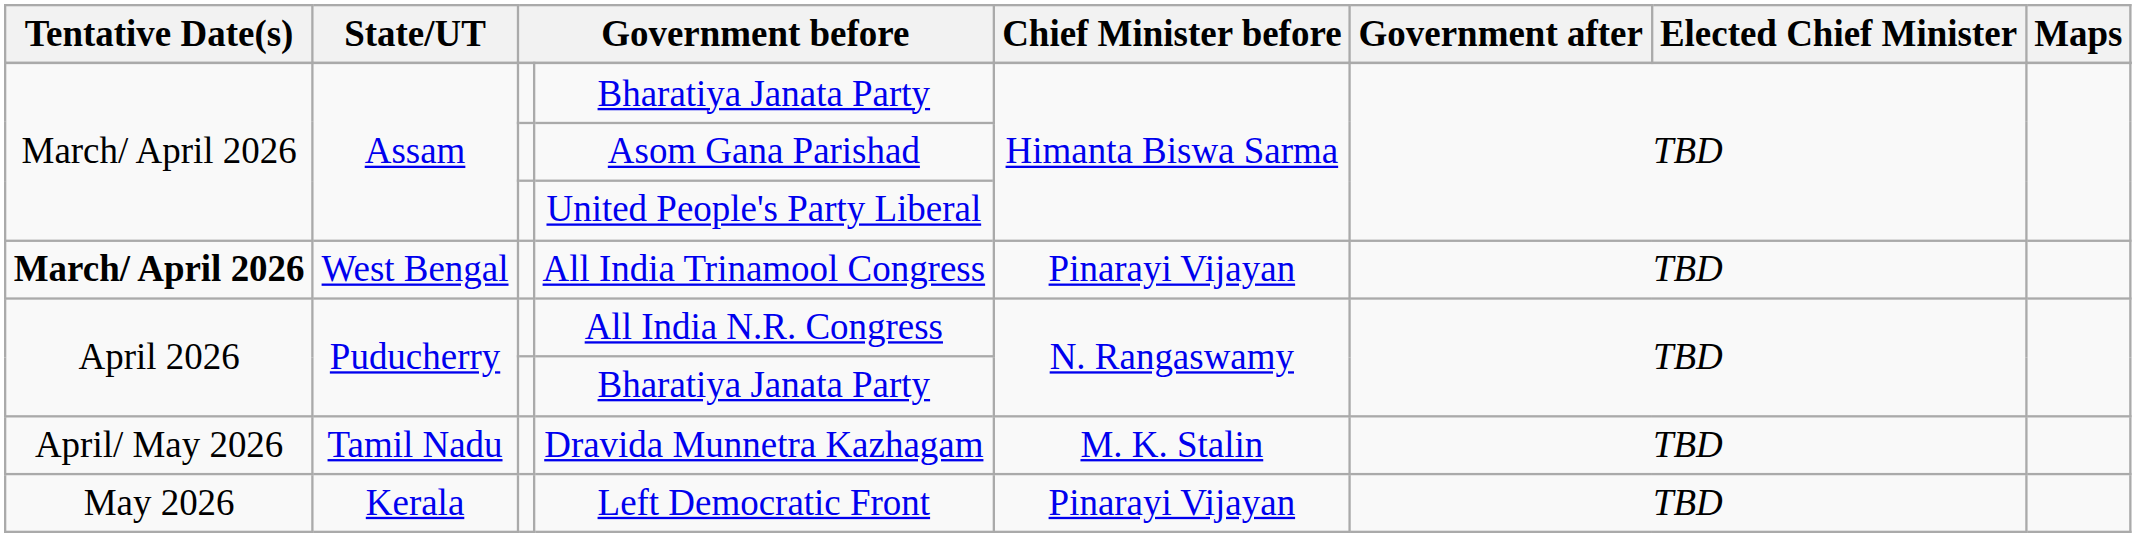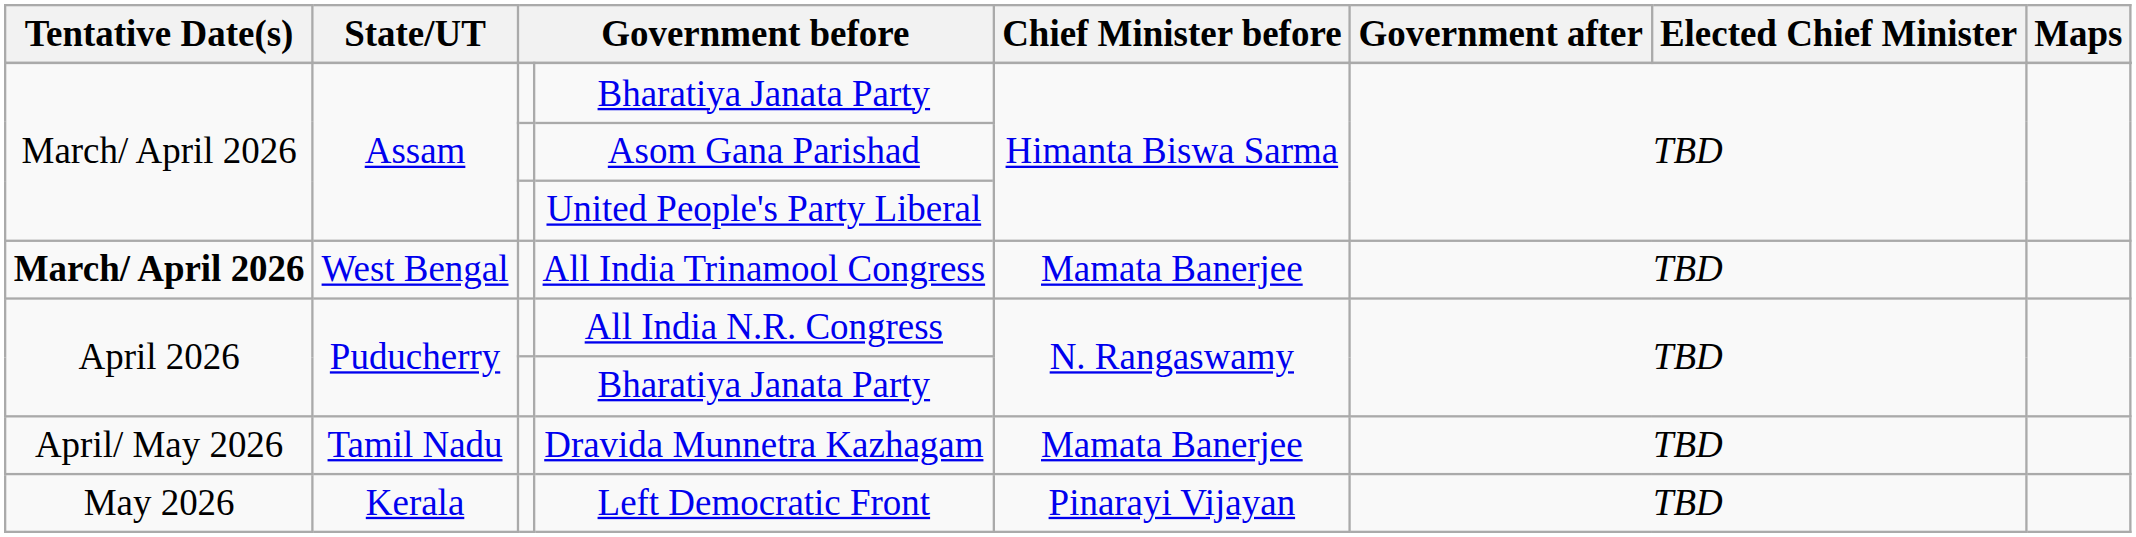All India Trinamool Congress | Chief Minister before: Pinarayi Vijayan -> Mamata Banerjee
Dravida Munnetra Kazhagam | Chief Minister before: M. K. Stalin -> Mamata Banerjee
